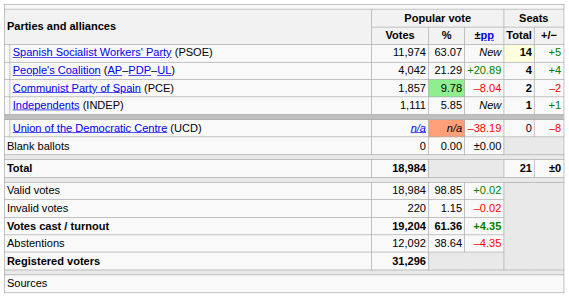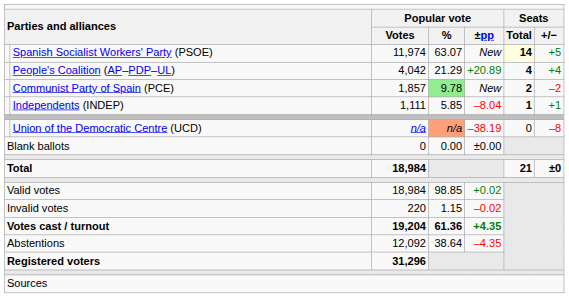Communist Party of Spain (PCE) | column 5: –8.04 -> New
Independents (INDEP) | column 5: New -> –8.04
